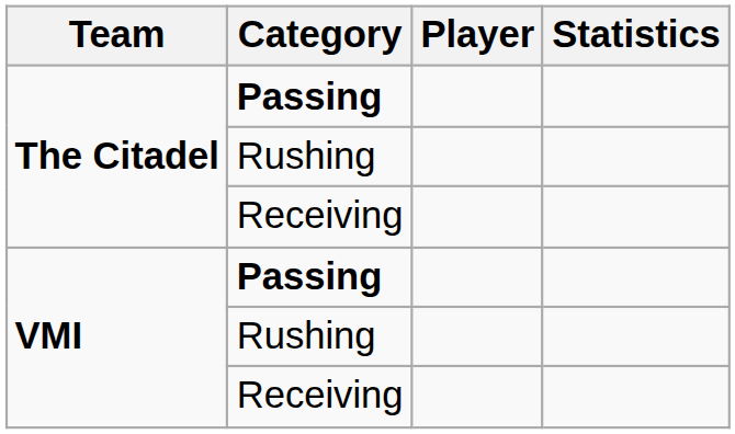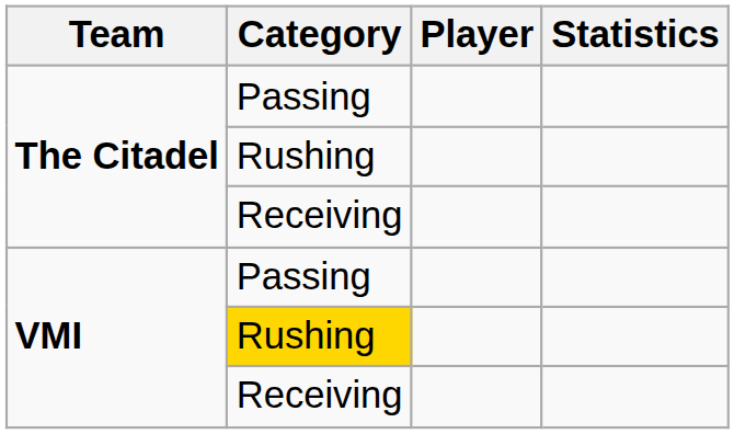The Citadel / Passing | Category: bold -> normal
VMI / Passing | Category: bold -> normal
VMI / Rushing | Category: no background -> gold background
